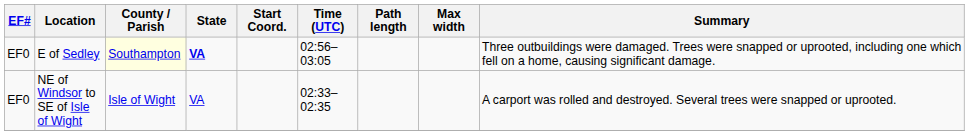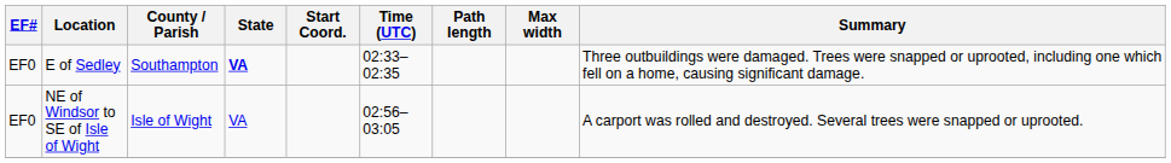E of Sedley | County / Parish: lightyellow background -> no background
E of Sedley | Time (UTC): 02:56–03:05 -> 02:33–02:35
NE of Windsor to SE of Isle of Wight | Time (UTC): 02:33–02:35 -> 02:56–03:05
